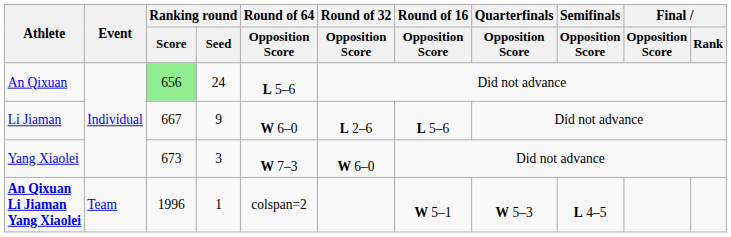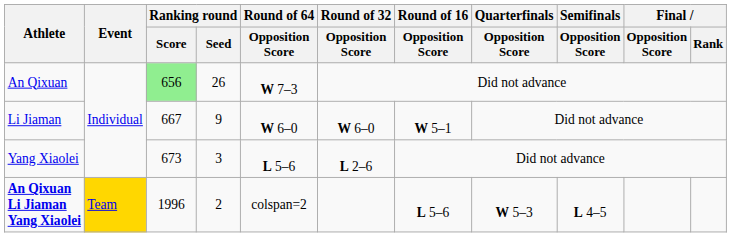An Qixuan | Ranking round / Seed: 24 -> 26
An Qixuan | Round of 64 / Opposition Score: L 5–6 -> W 7–3
Li Jiaman | Round of 32 / Opposition Score: L 2–6 -> W 6–0
Li Jiaman | Round of 16 / Opposition Score: L 5–6 -> W 5–1
Yang Xiaolei | Round of 64 / Opposition Score: W 7–3 -> L 5–6
Yang Xiaolei | Round of 32 / Opposition Score: W 6–0 -> L 2–6
An Qixuan Li Jiaman Yang Xiaolei | Event: no background -> gold background
An Qixuan Li Jiaman Yang Xiaolei | Ranking round / Seed: 1 -> 2
An Qixuan Li Jiaman Yang Xiaolei | Round of 16 / Opposition Score: W 5–1 -> L 5–6
